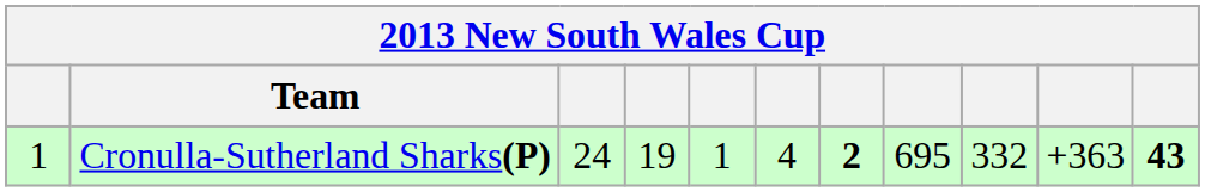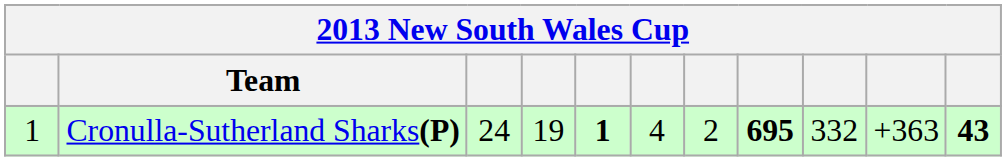Cronulla-Sutherland Sharks(P) | column 5: normal -> bold
Cronulla-Sutherland Sharks(P) | column 7: bold -> normal
Cronulla-Sutherland Sharks(P) | column 8: normal -> bold
